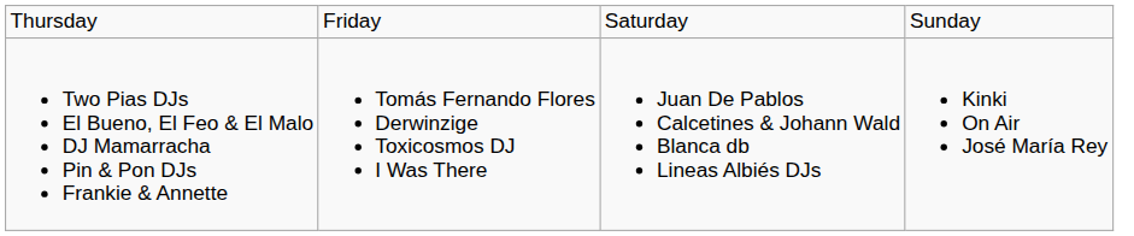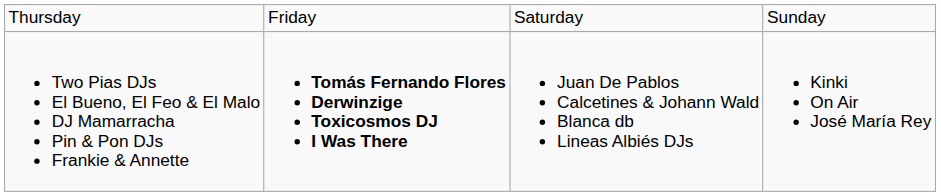row 2 | column 2: normal -> bold
